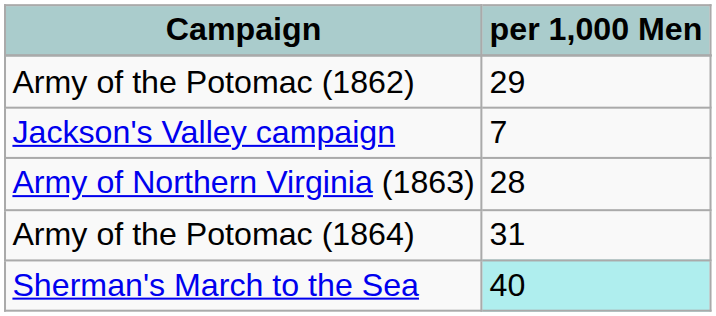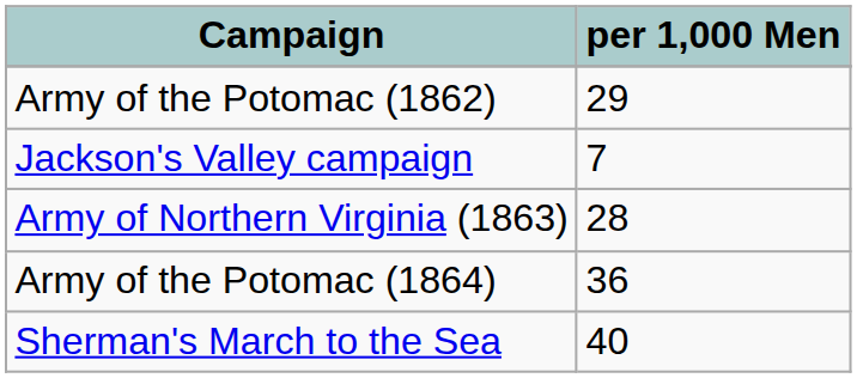Army of the Potomac (1864) | per 1,000 Men: 31 -> 36
Sherman's March to the Sea | per 1,000 Men: paleturquoise background -> no background
